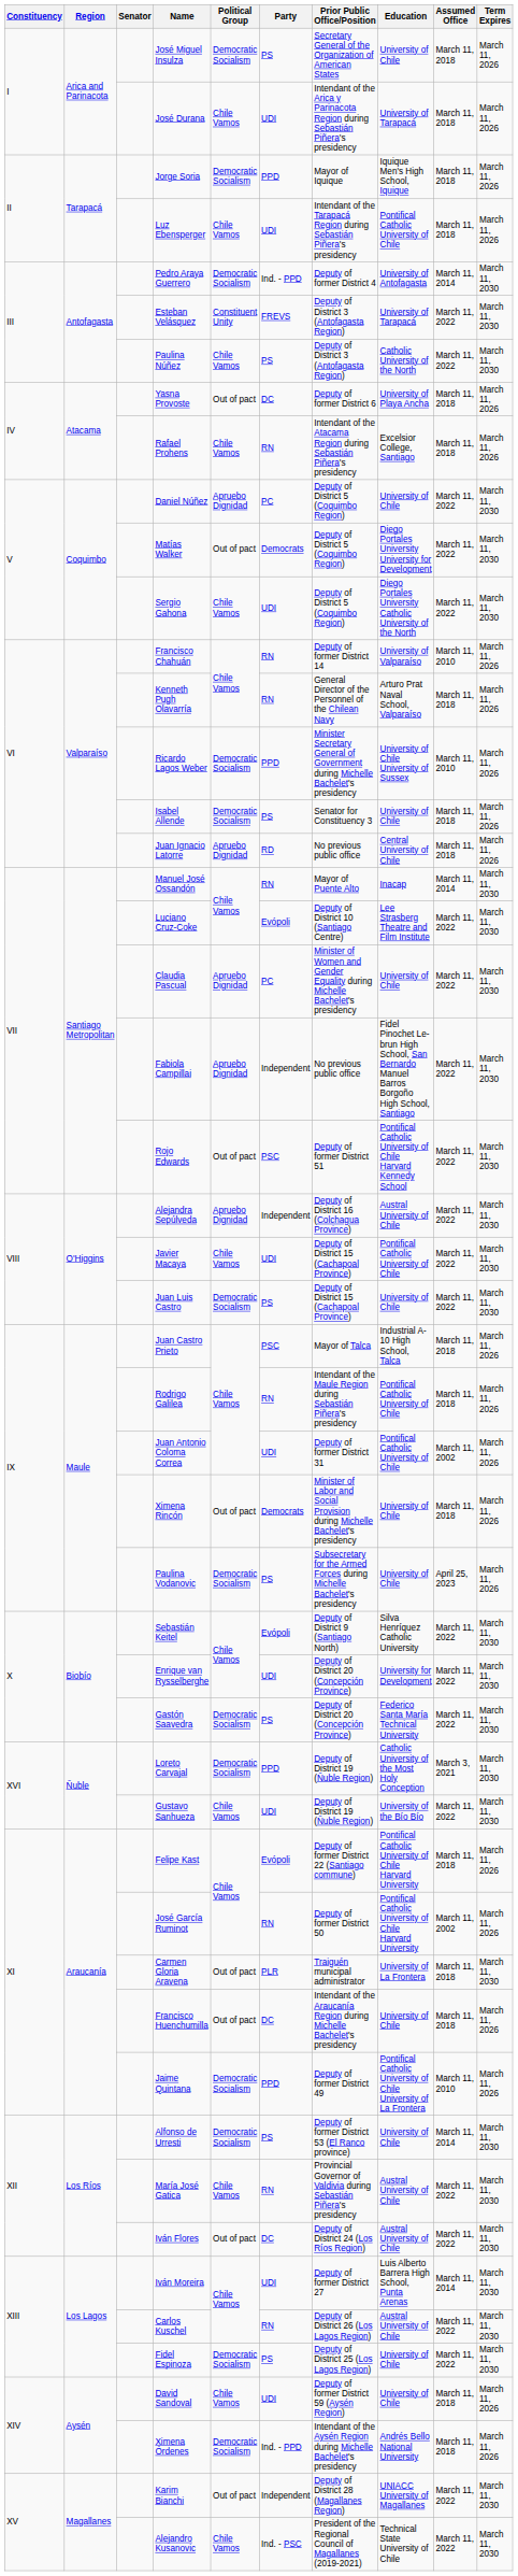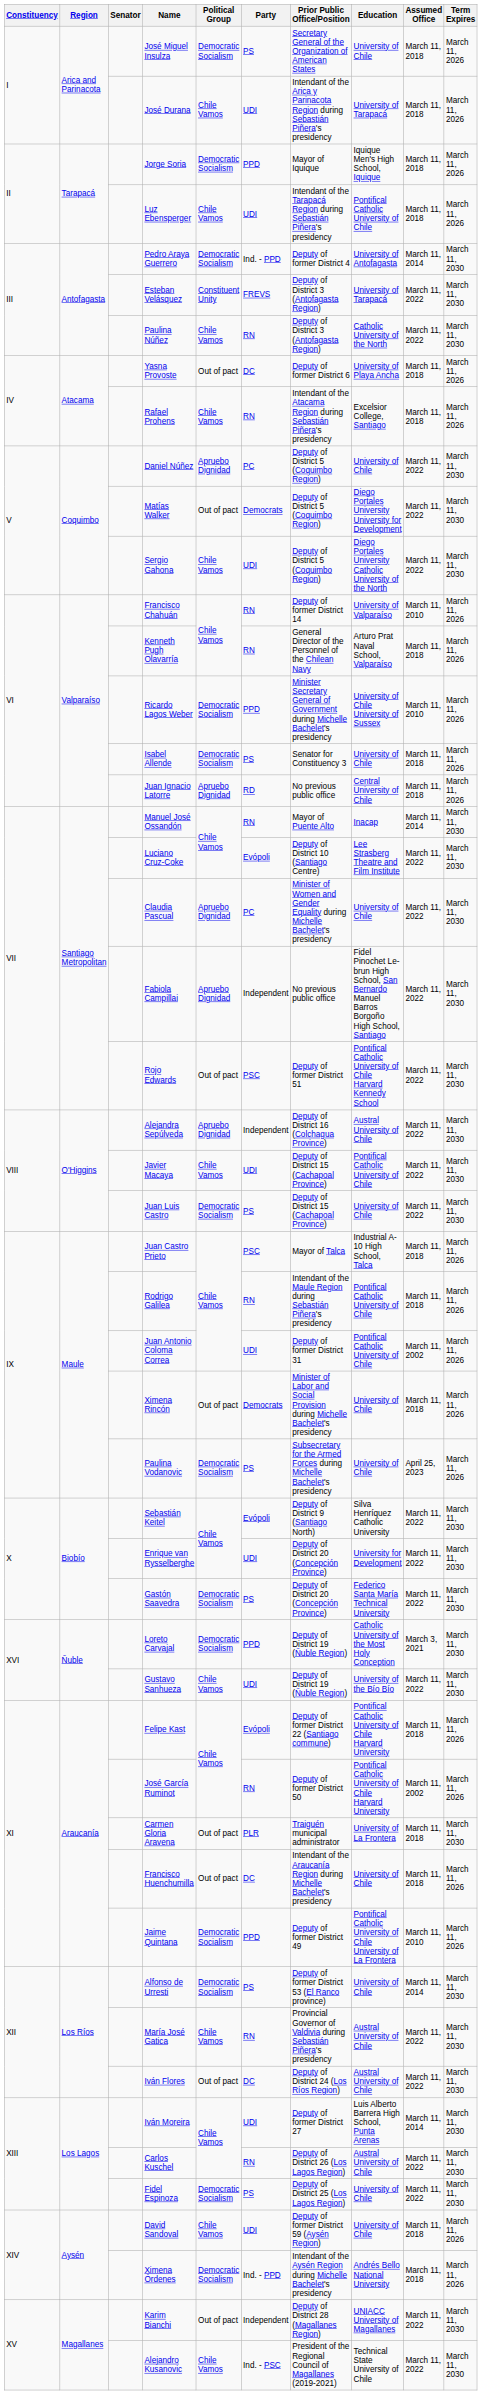Paulina Núñez | Party: PS -> RN
